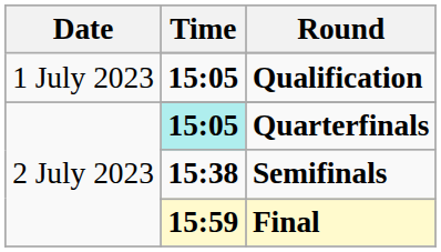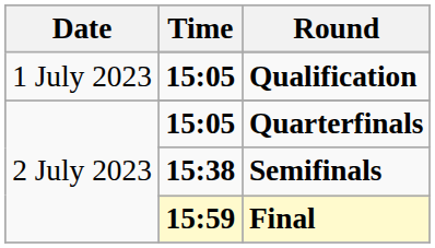Quarterfinals | Time: paleturquoise background -> no background
